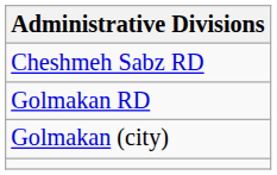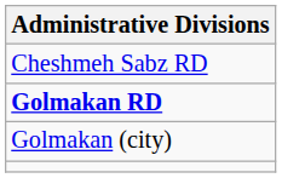row 3 | column 1: normal -> bold
